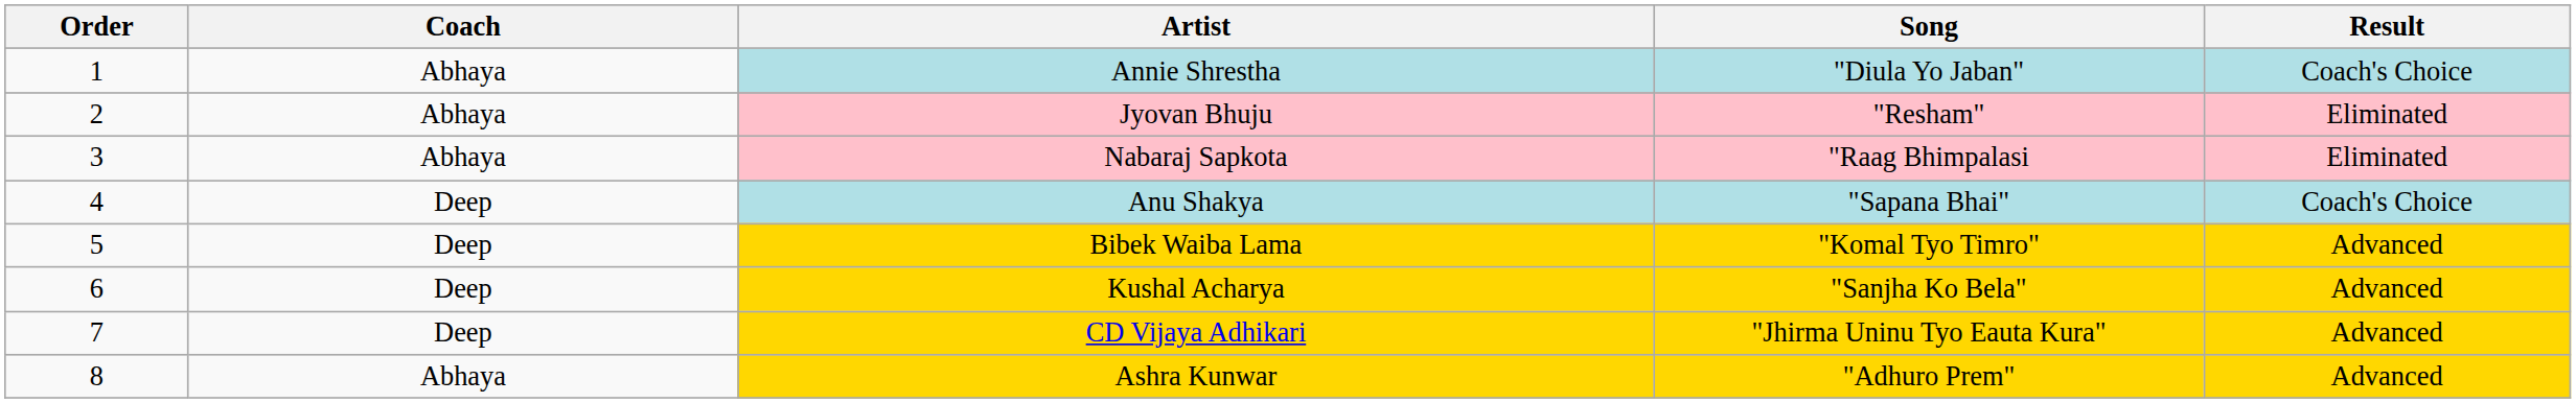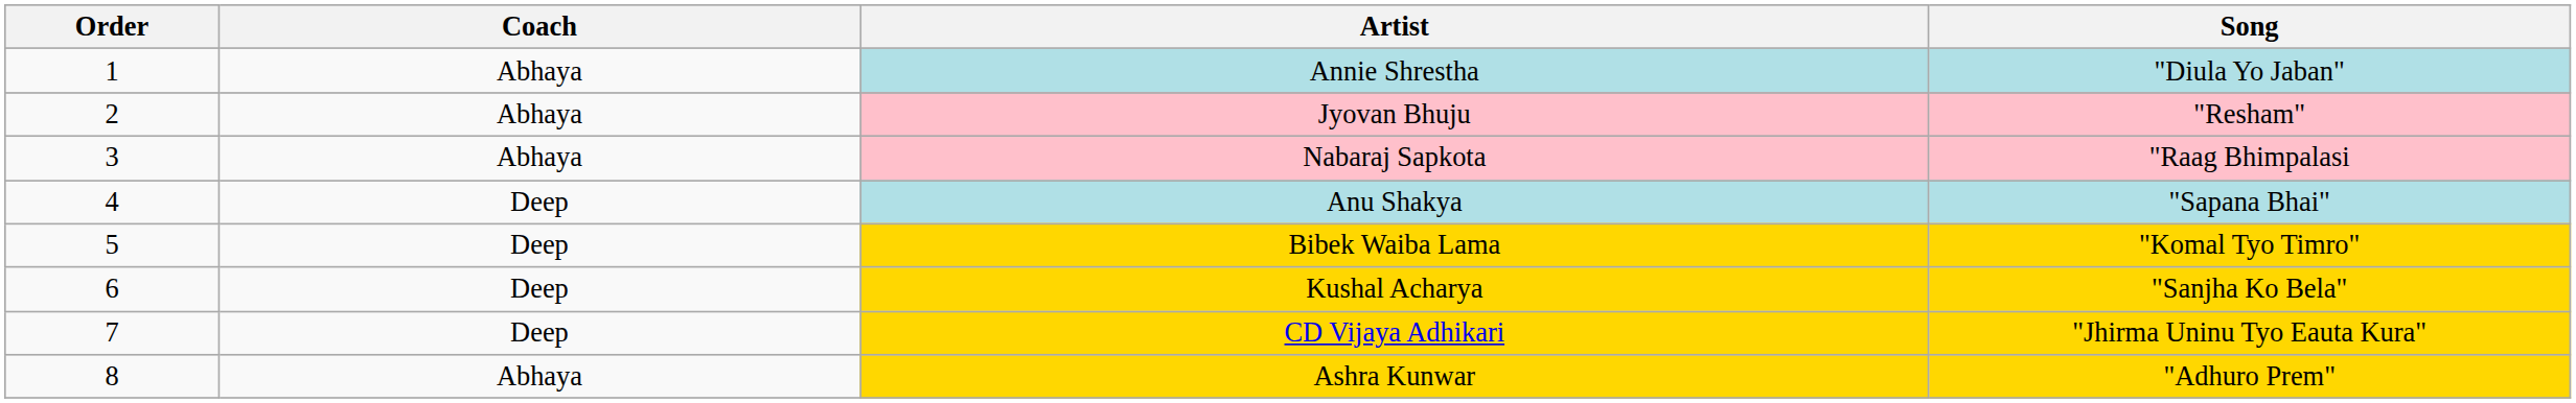- column: Result | Coach's Choice | Eliminated | Eliminated | Coach's Choice | Advanced | Advanced | Advanced | Advanced
